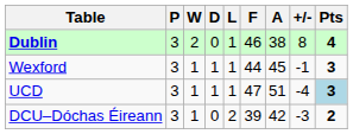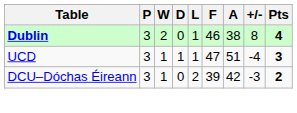- row: Wexford | 3 | 1 | 1 | 1 | 44 | 45 | -1 | 3
UCD | Pts: lightblue background -> no background
